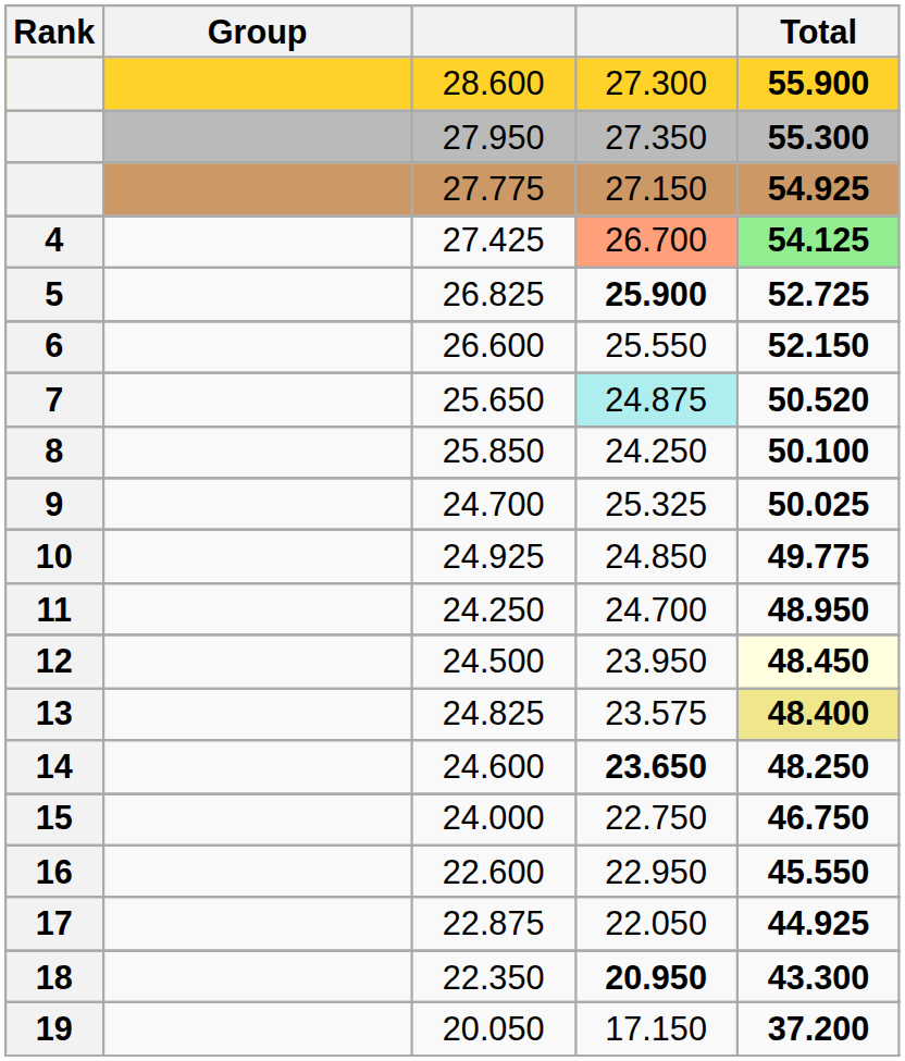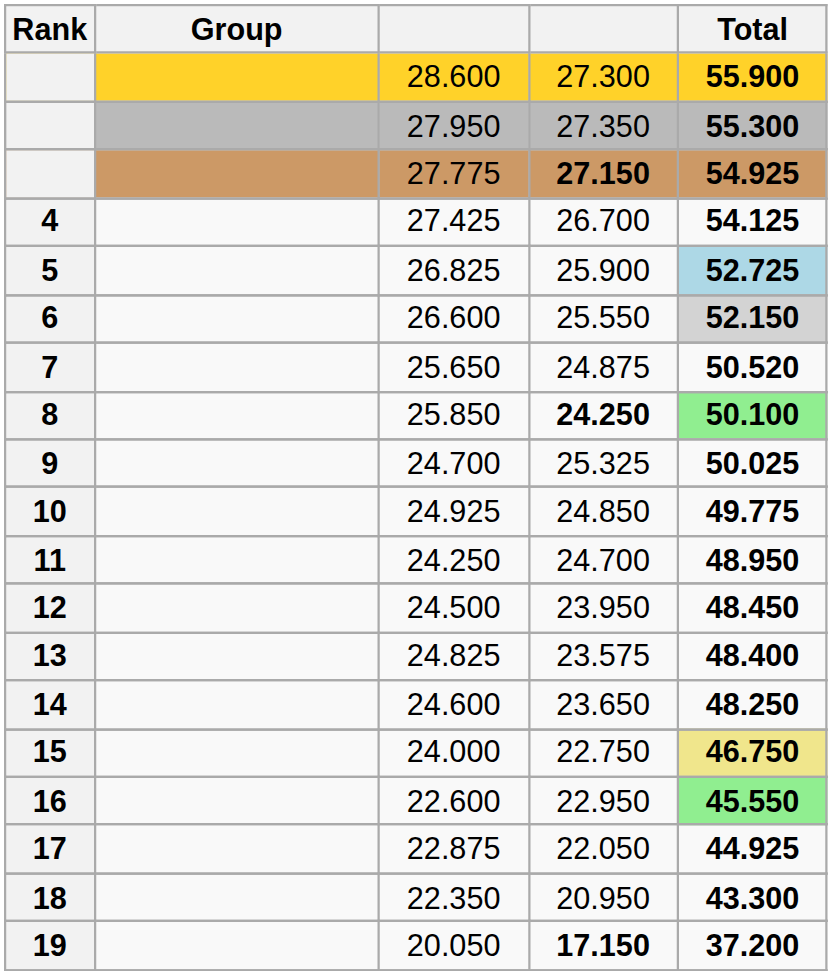27.775 | column 4: normal -> bold
27.425 | column 4: lightsalmon background -> no background
27.425 | Total: lightgreen background -> no background
26.825 | column 4: bold -> normal
26.825 | Total: no background -> lightblue background
26.600 | Total: no background -> lightgrey background
25.650 | column 4: paleturquoise background -> no background
25.850 | column 4: normal -> bold
25.850 | Total: no background -> lightgreen background
24.500 | Total: lightyellow background -> no background
24.825 | Total: khaki background -> no background
24.600 | column 4: bold -> normal
24.000 | Total: no background -> khaki background
22.600 | Total: no background -> lightgreen background
22.350 | column 4: bold -> normal
20.050 | column 4: normal -> bold
